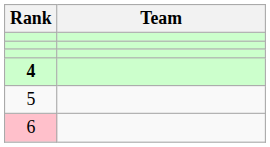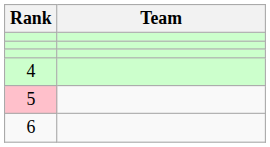row 5 | Rank: bold -> normal
row 6 | Rank: no background -> pink background
row 7 | Rank: pink background -> no background
